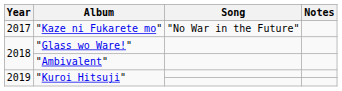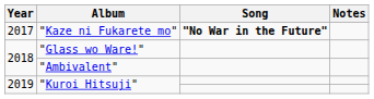"Kaze ni Fukarete mo" | Song: normal -> bold
